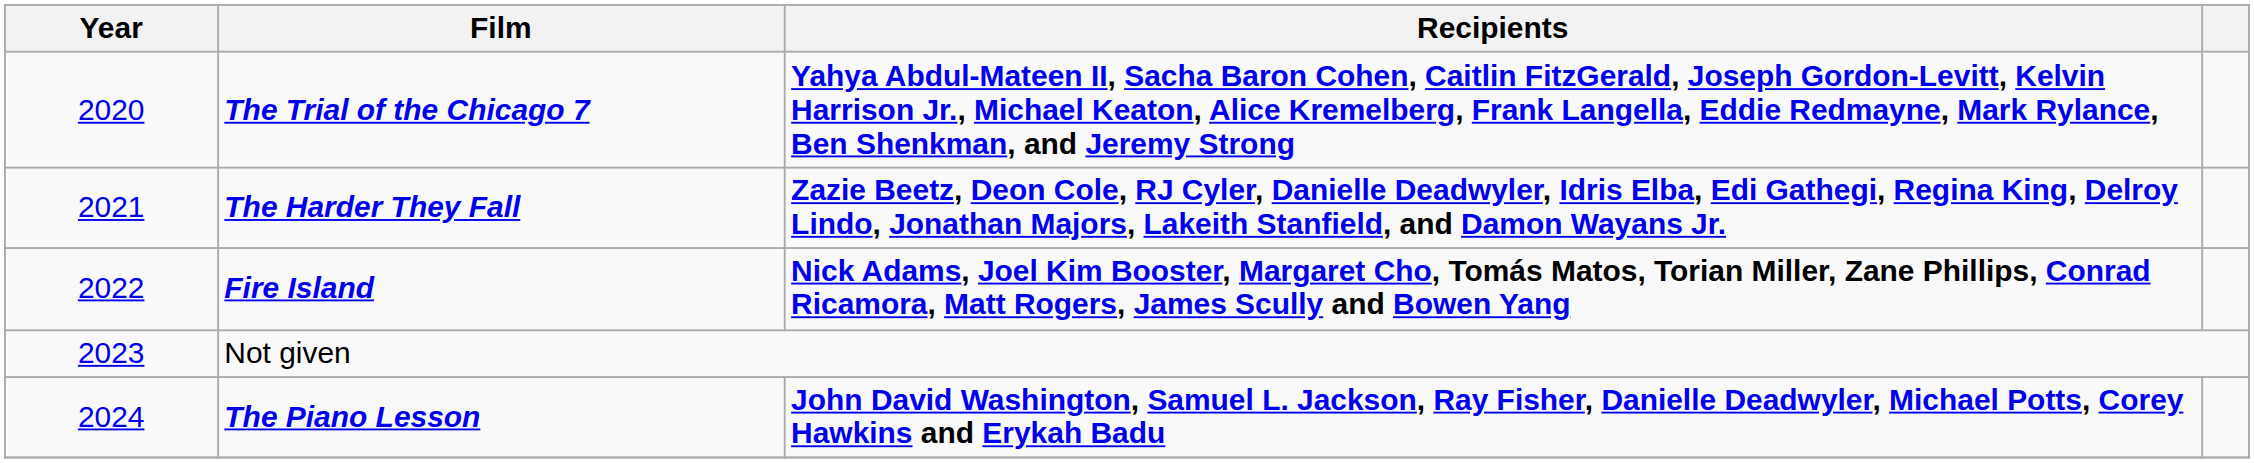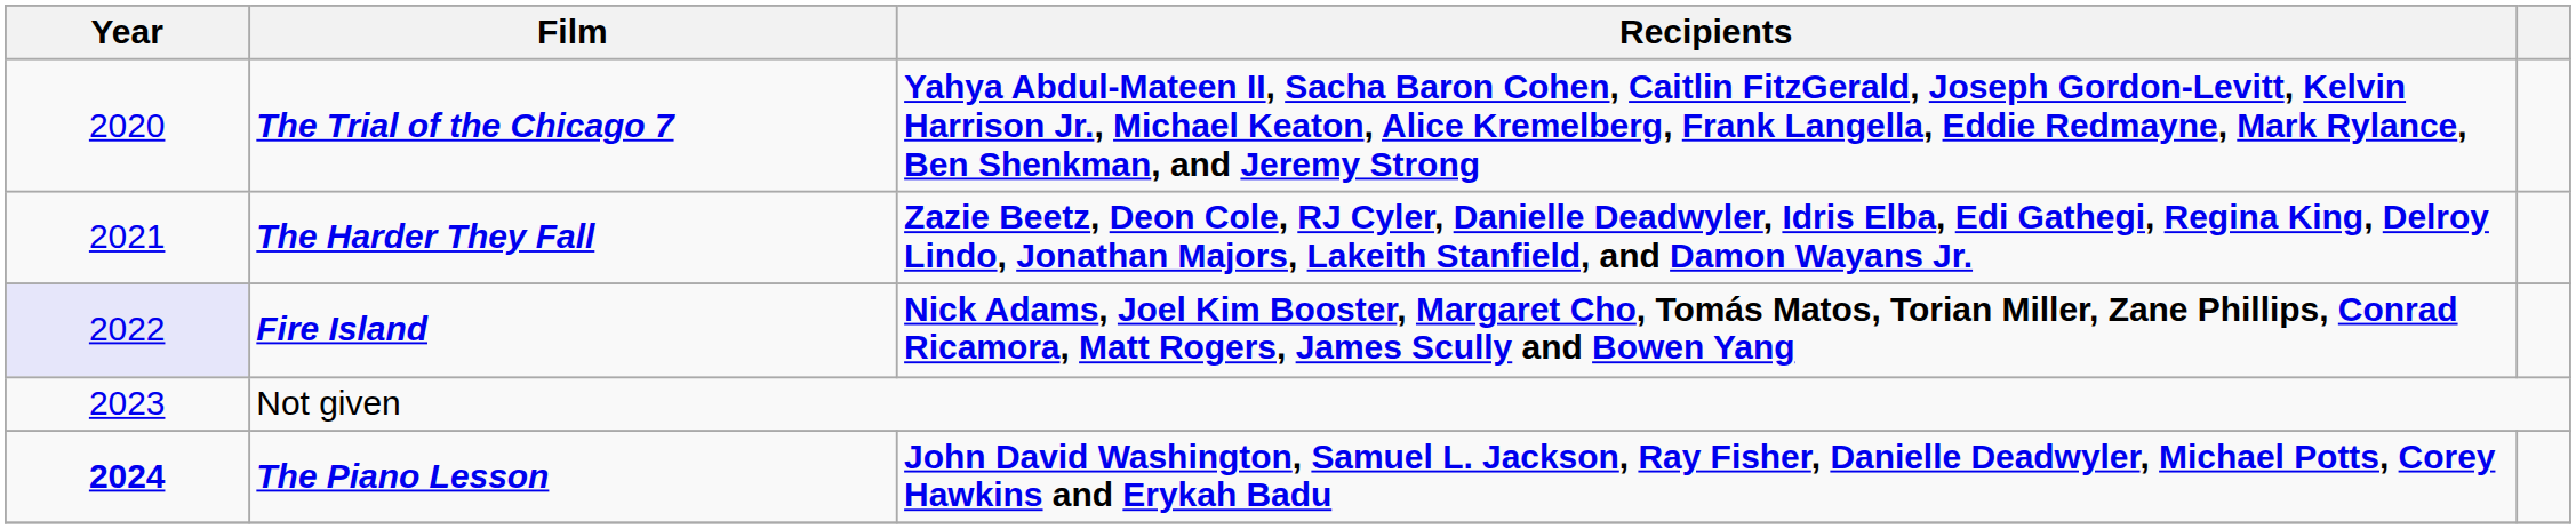Fire Island | Year: no background -> lavender background
The Piano Lesson | Year: normal -> bold
